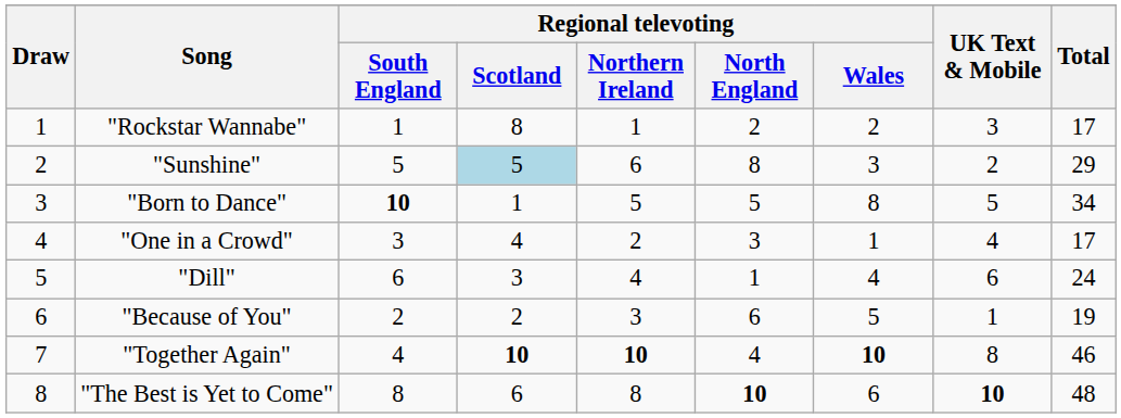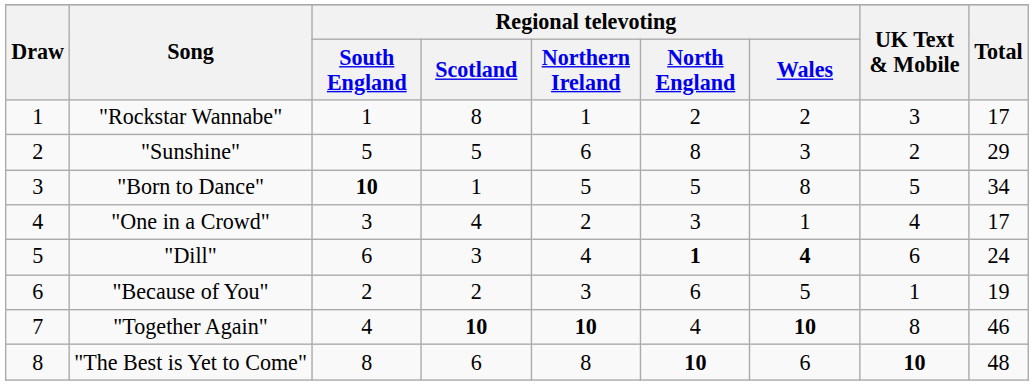"Sunshine" | Regional televoting / Scotland: lightblue background -> no background
"Dill" | Regional televoting / North England: normal -> bold
"Dill" | Regional televoting / Wales: normal -> bold
